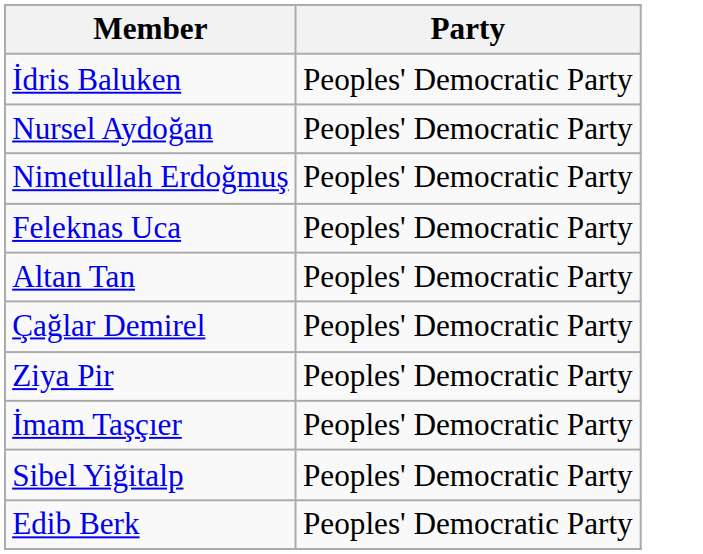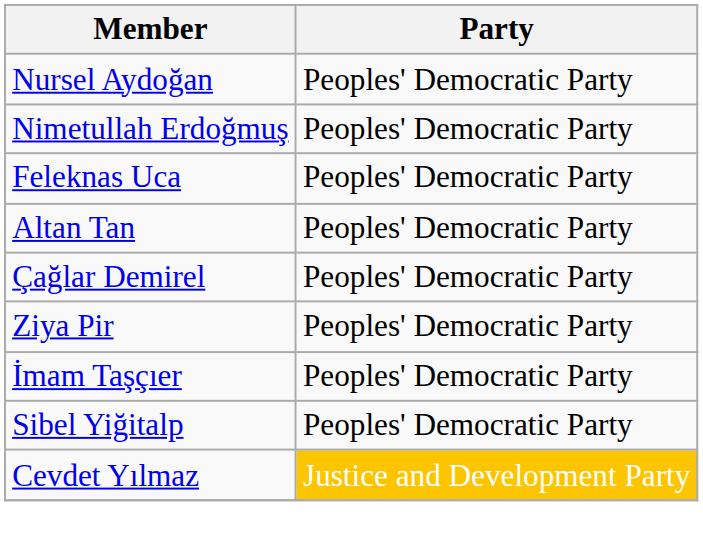- row: İdris Baluken | Peoples' Democratic Party
- row: Edib Berk | Peoples' Democratic Party
+ row: Cevdet Yılmaz | Justice and Development Party
